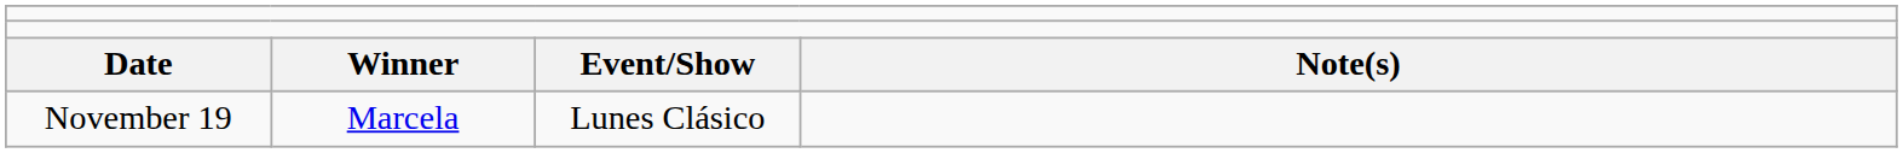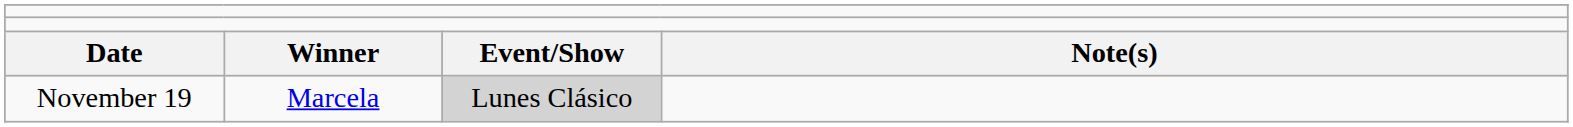November 19 | column 3: no background -> lightgrey background
